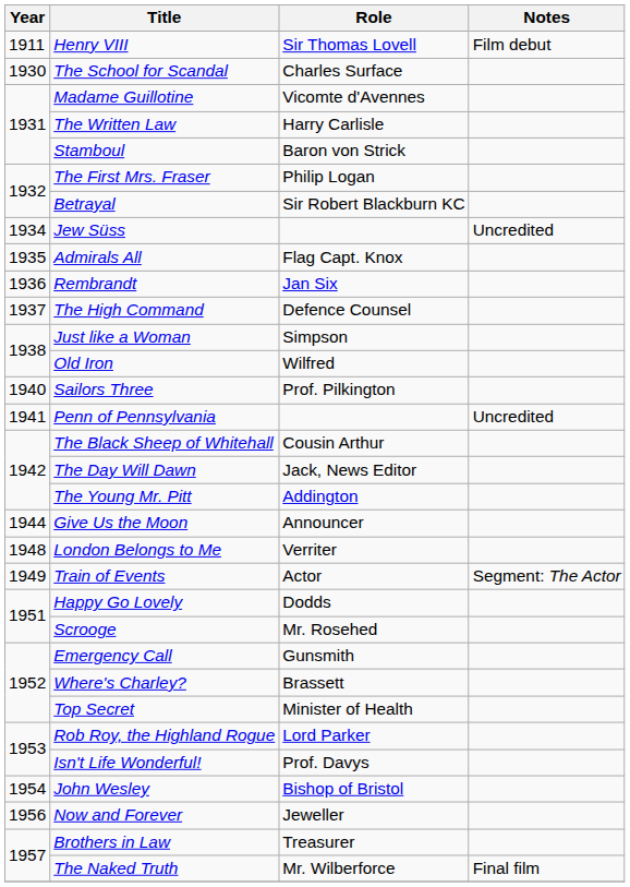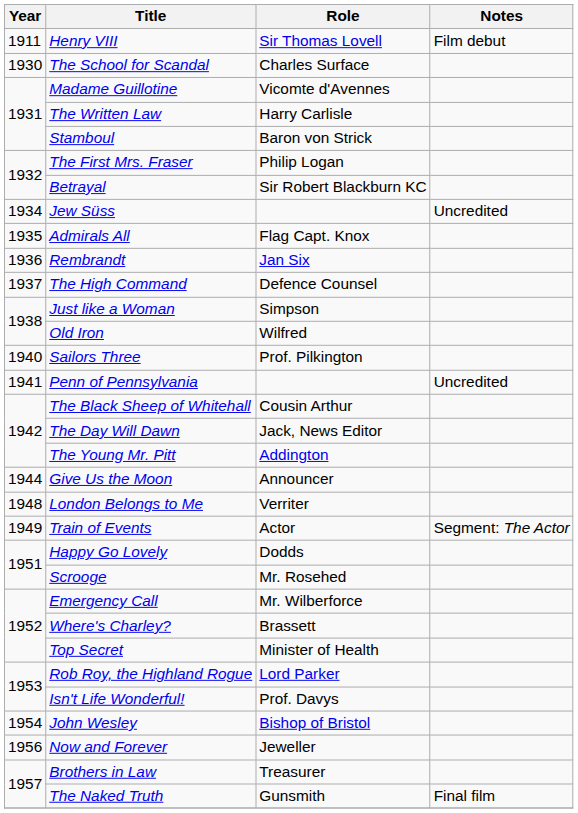Emergency Call | Role: Gunsmith -> Mr. Wilberforce
The Naked Truth | Role: Mr. Wilberforce -> Gunsmith
